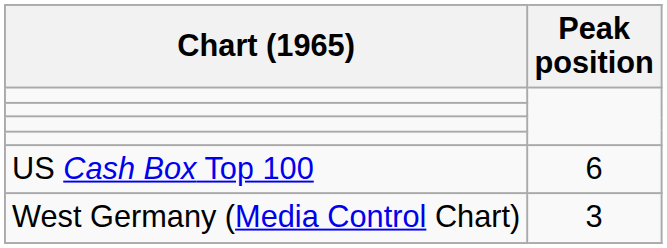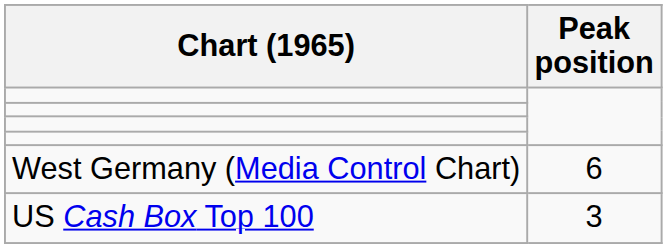row 6 | Chart (1965): US Cash Box Top 100 -> West Germany (Media Control Chart)
row 7 | Chart (1965): West Germany (Media Control Chart) -> US Cash Box Top 100
